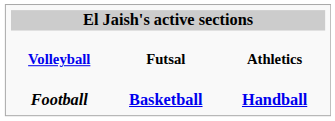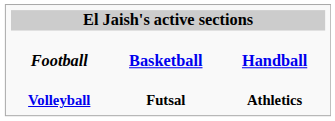rows swapped: Football <-> Volleyball
